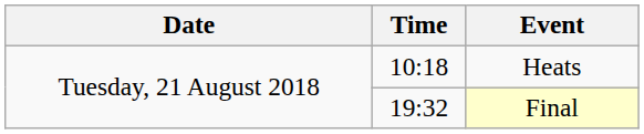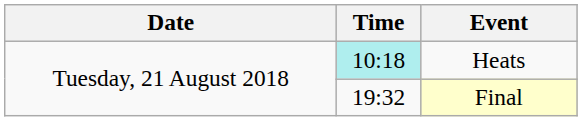Heats | Time: no background -> paleturquoise background
